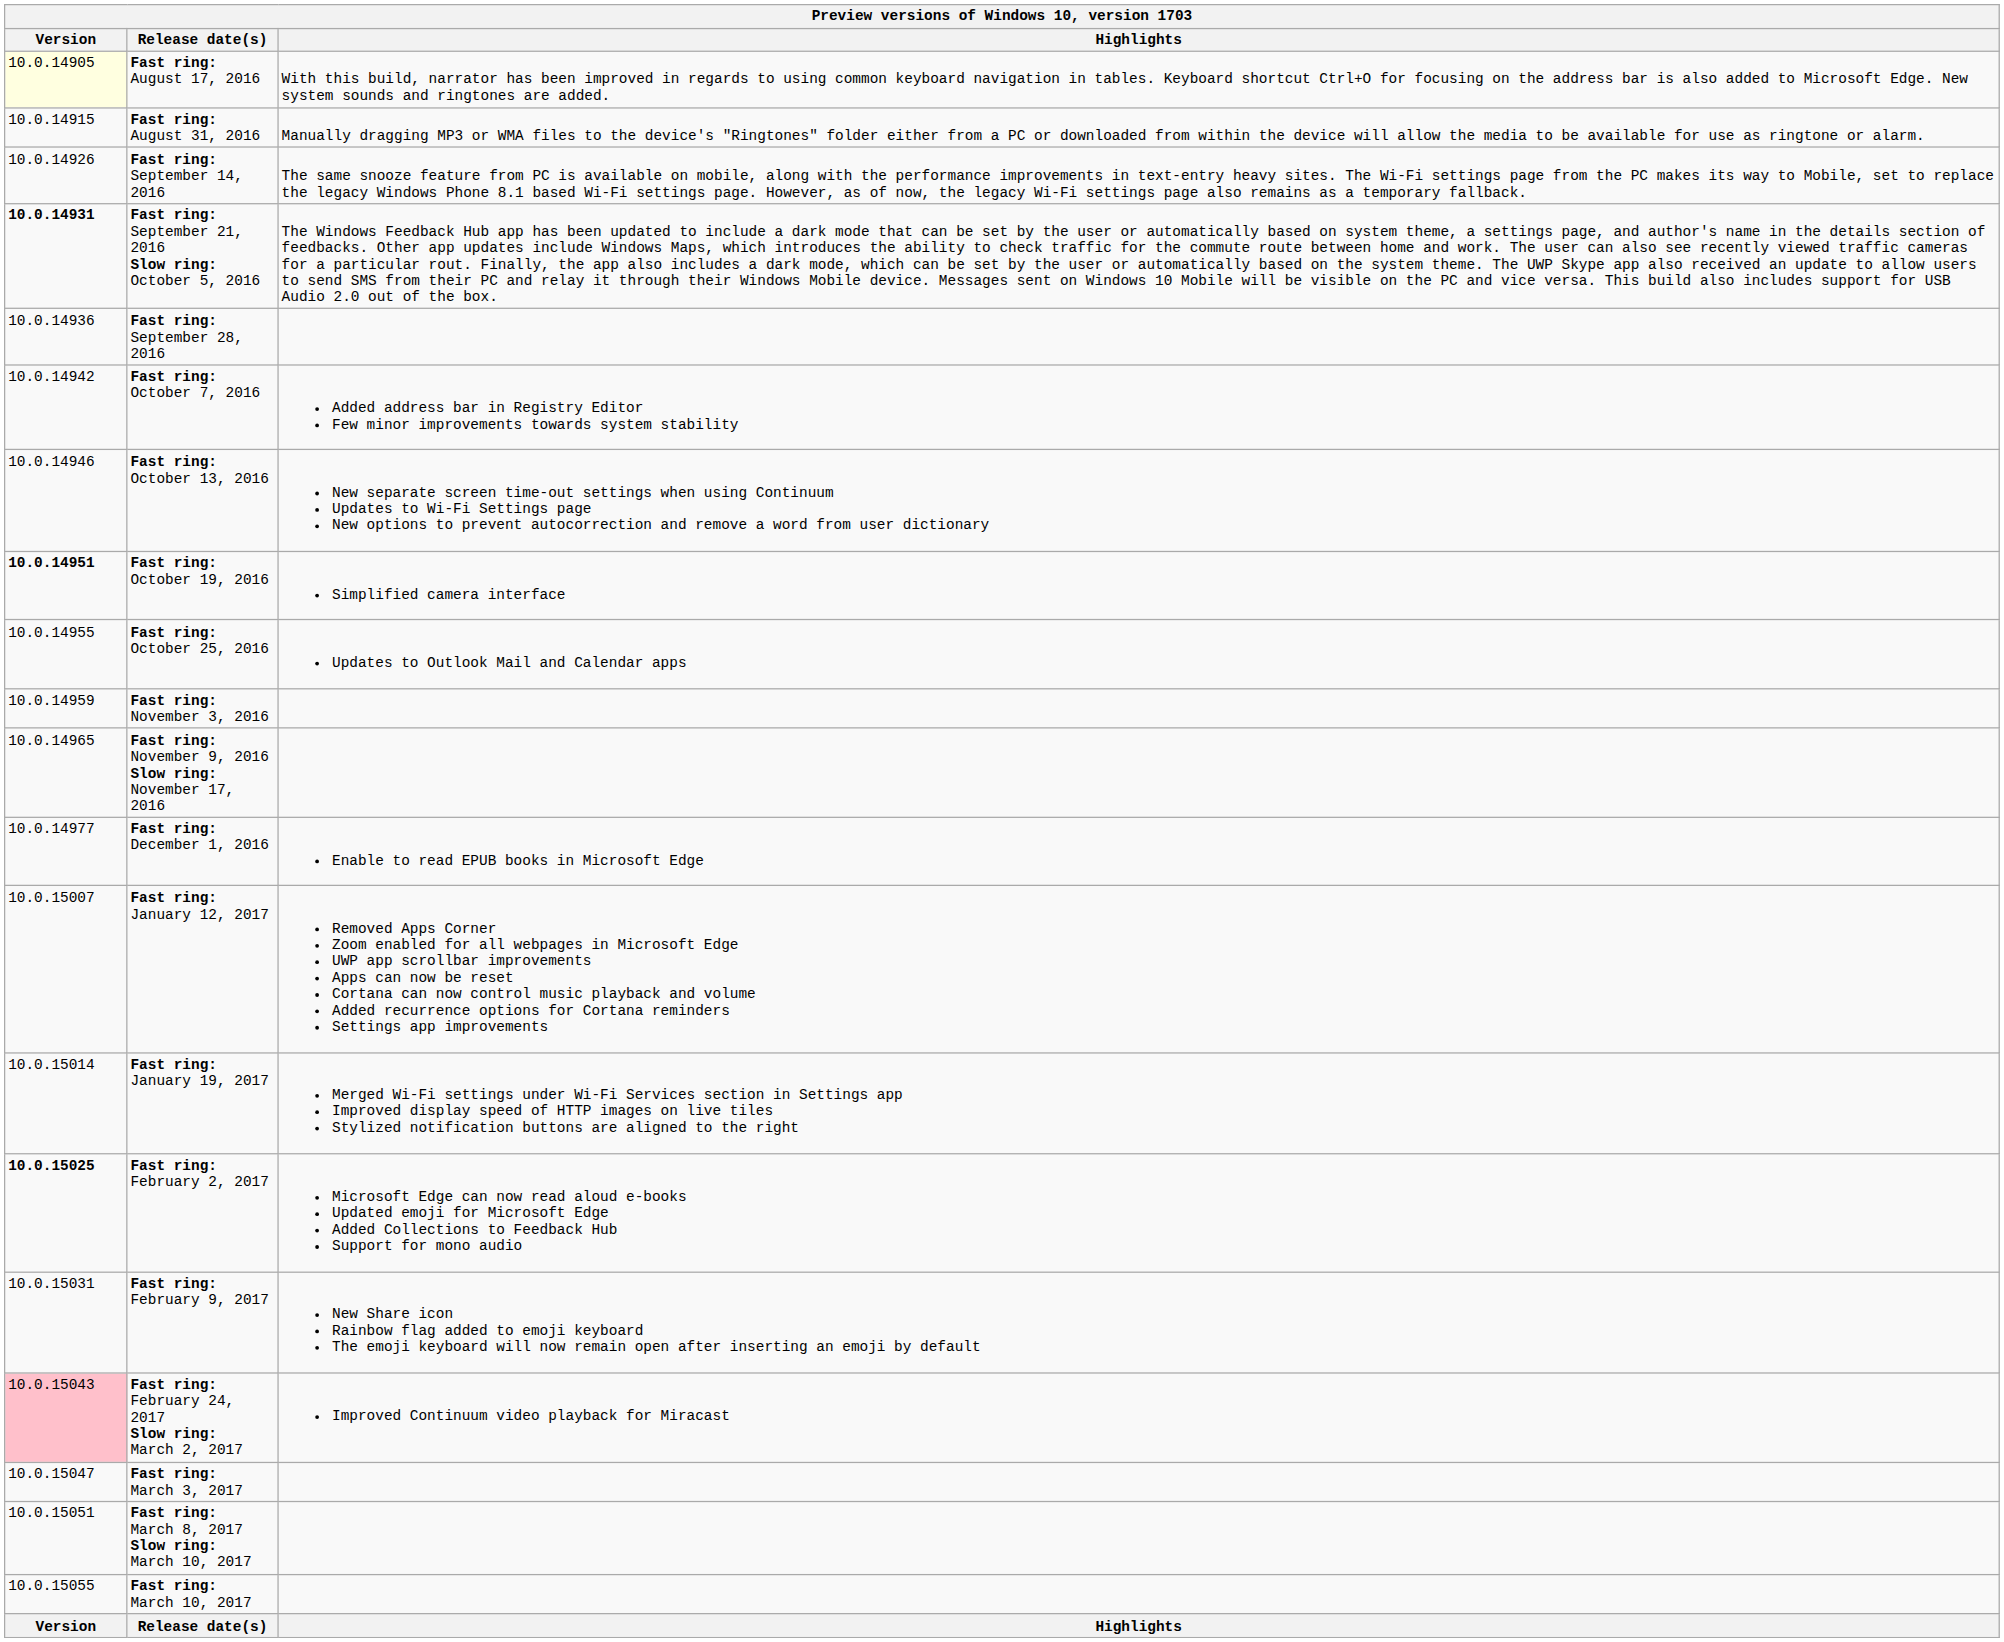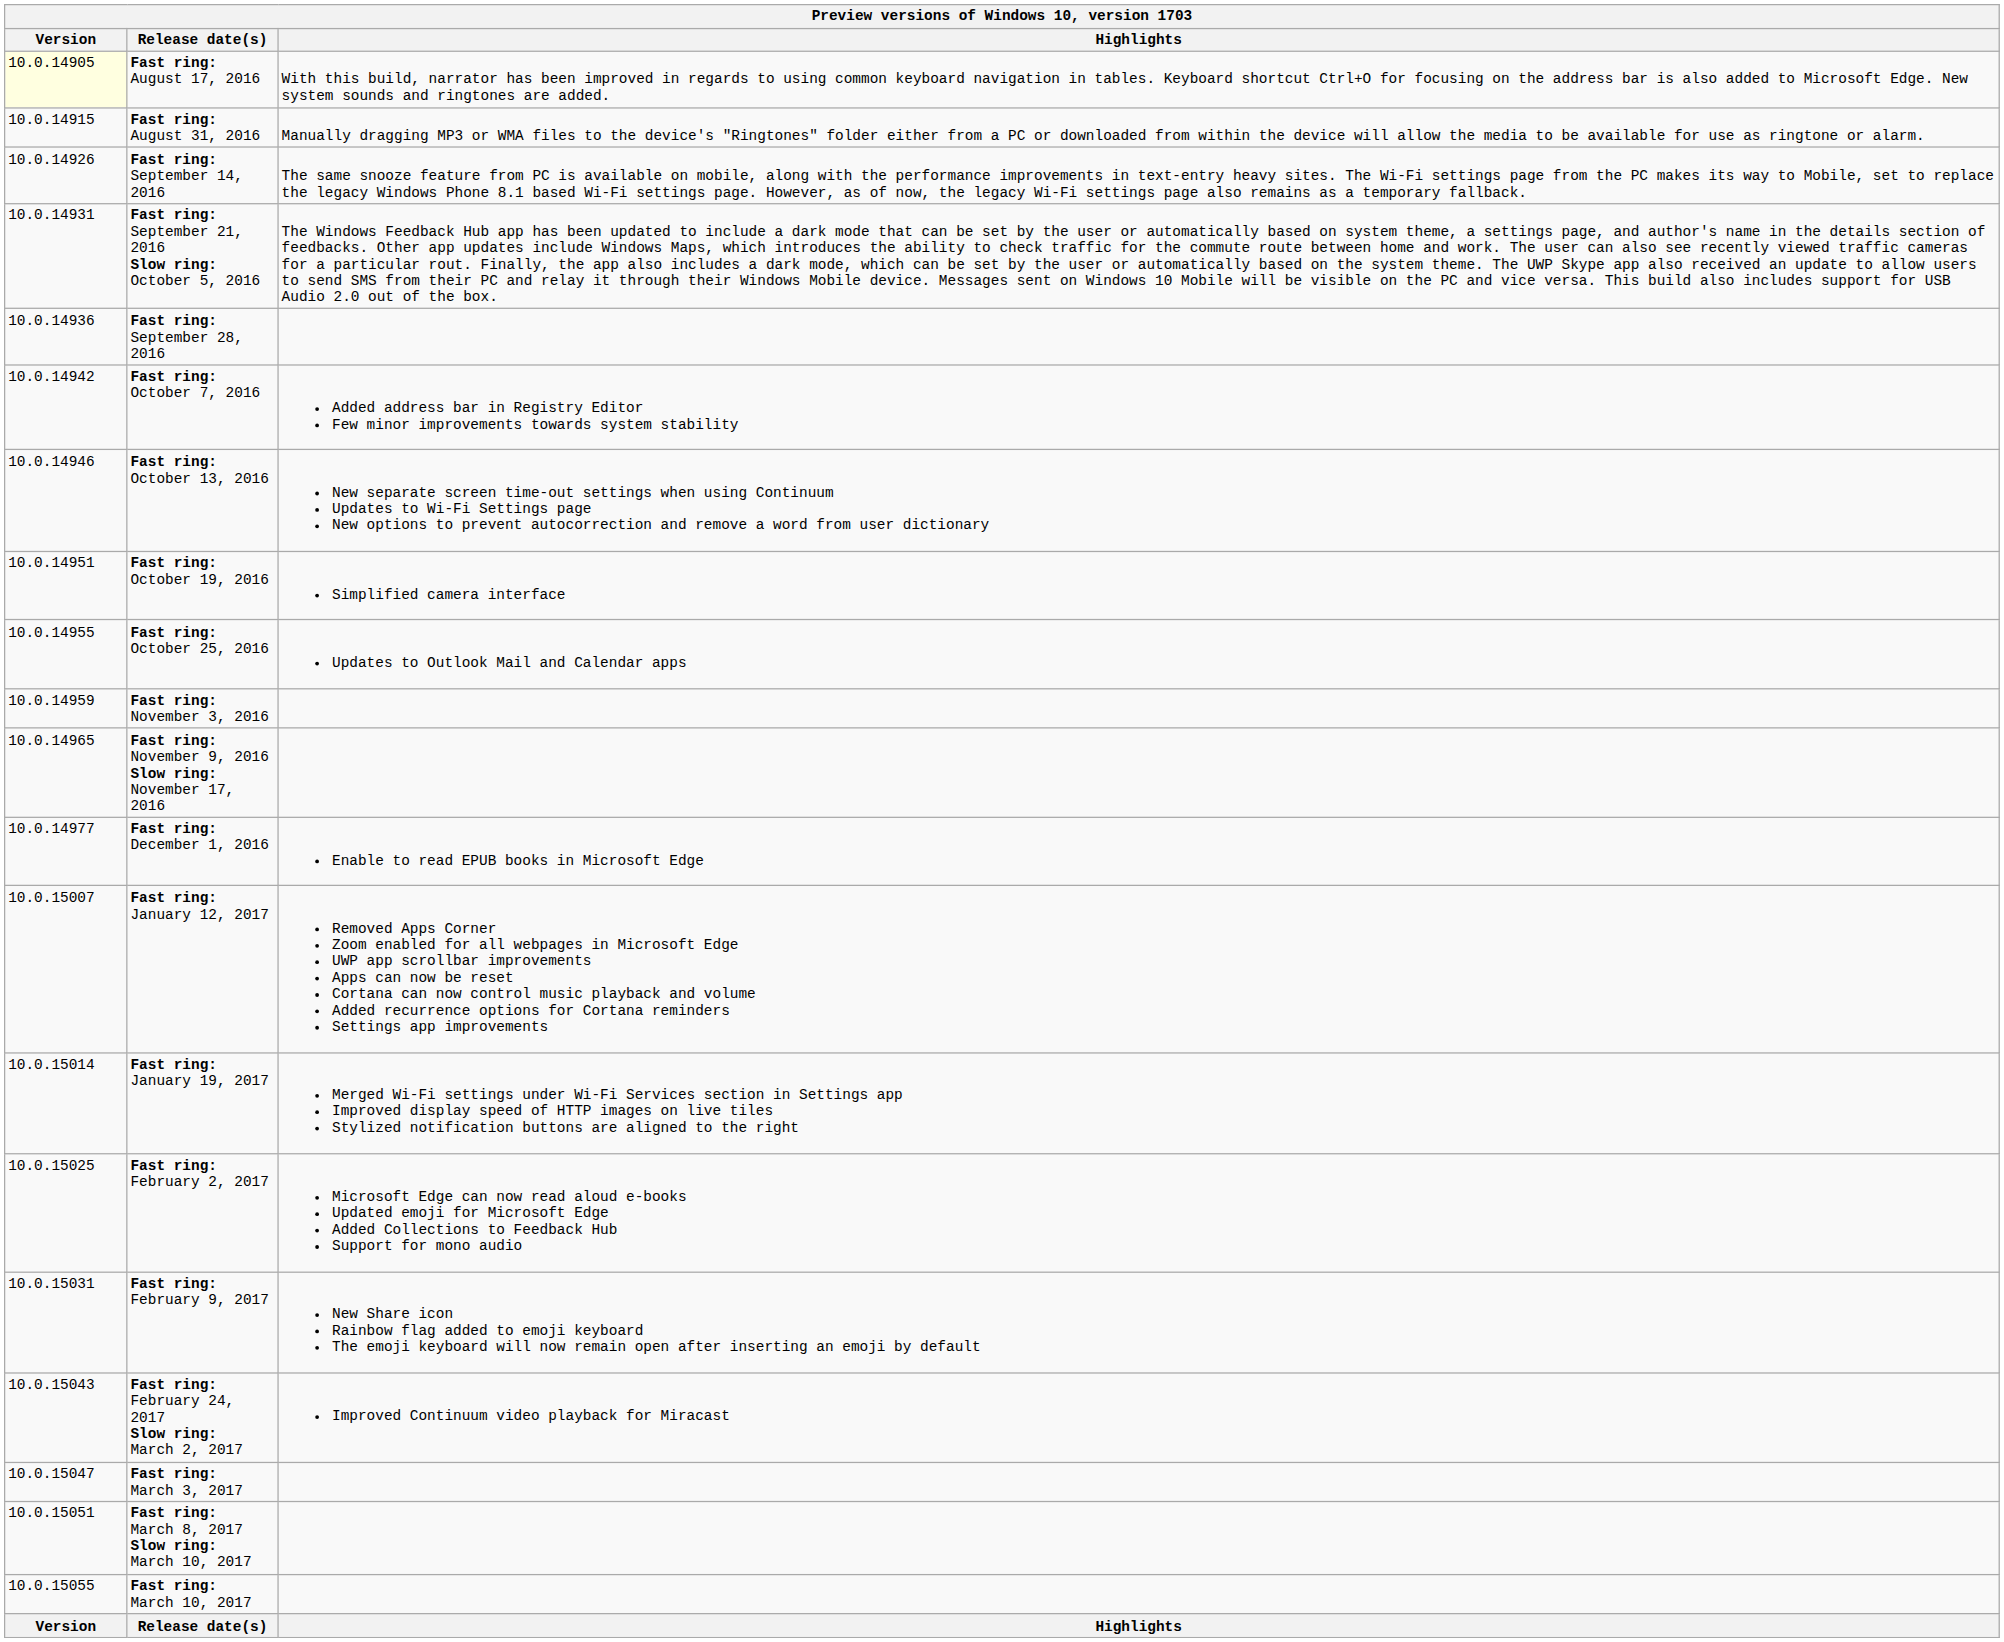Fast ring: September 21, 2016 Slow ring: October 5, 2016 | Version: bold -> normal
Fast ring: October 19, 2016 | Version: bold -> normal
Fast ring: February 2, 2017 | Version: bold -> normal
Fast ring: February 24, 2017 Slow ring: March 2, 2017 | Version: pink background -> no background
